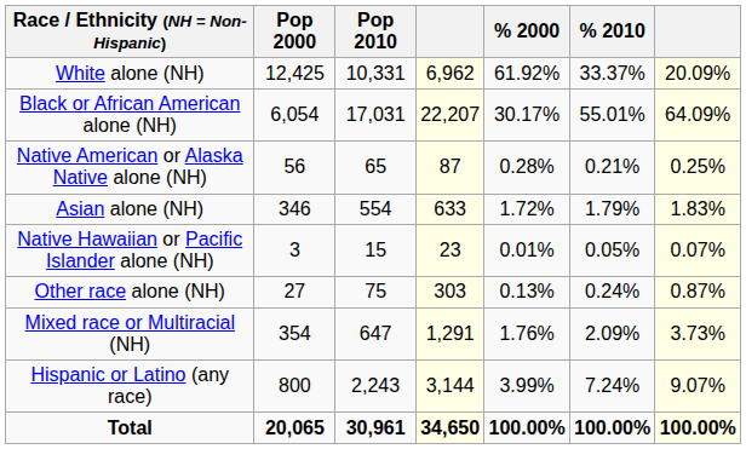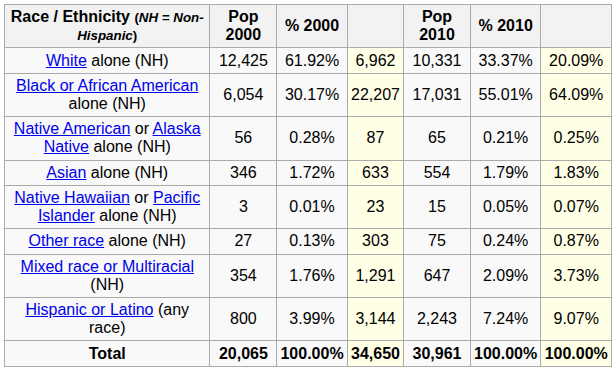columns swapped: Pop 2010 <-> % 2000
